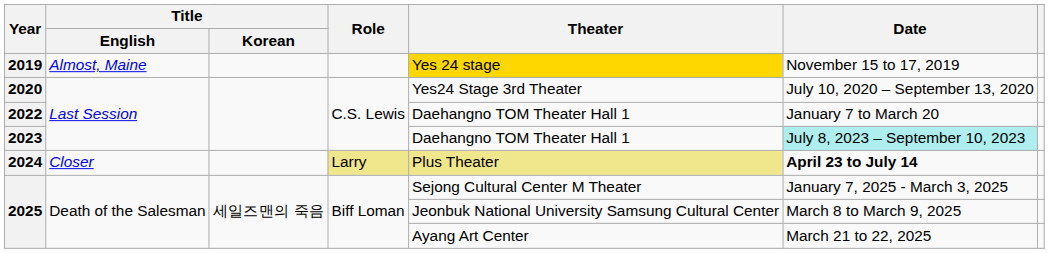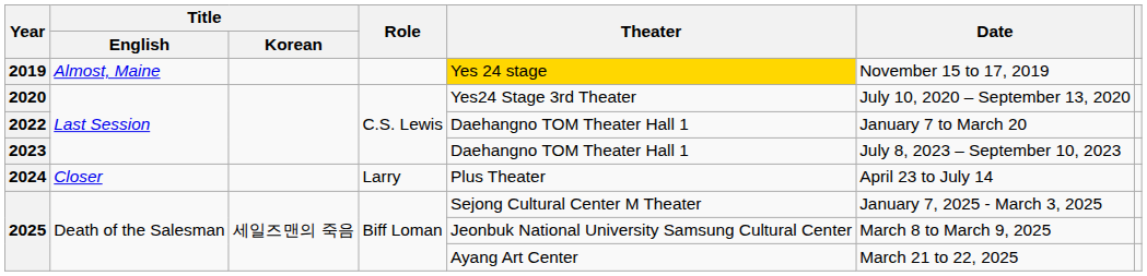2023 | Date: paleturquoise background -> no background
2024 | Role: khaki background -> no background
2024 | Theater: khaki background -> no background
2024 | Date: bold -> normal
